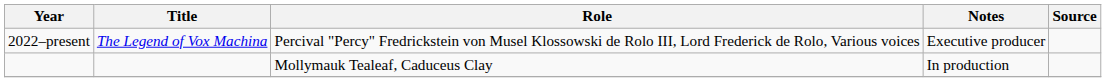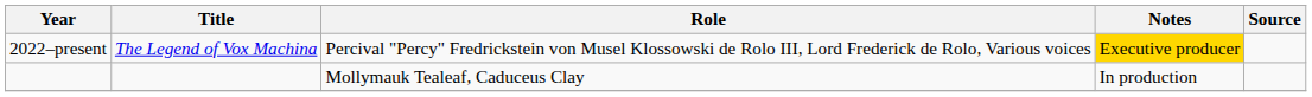2022–present | Notes: no background -> gold background
